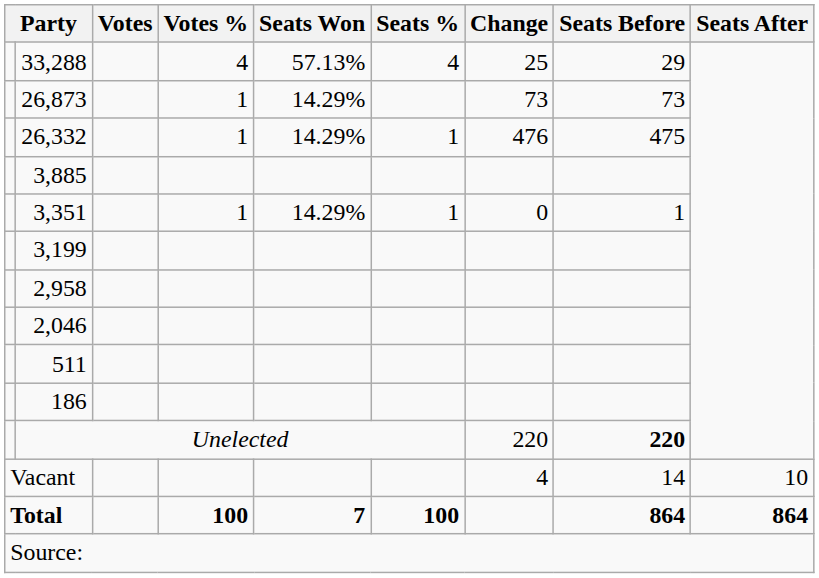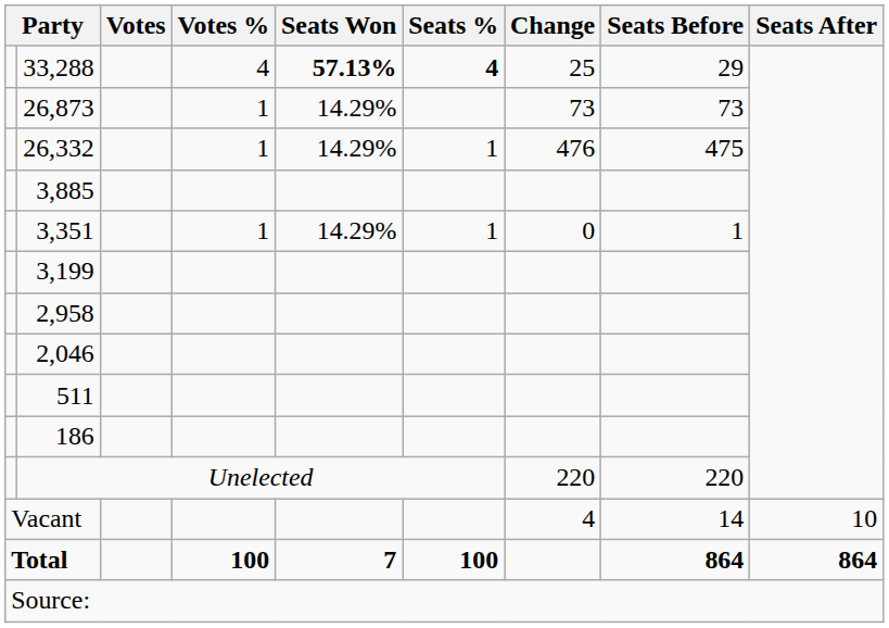33,288 | Seats Won: normal -> bold
33,288 | Seats %: normal -> bold
Unelected | Seats Before: bold -> normal
